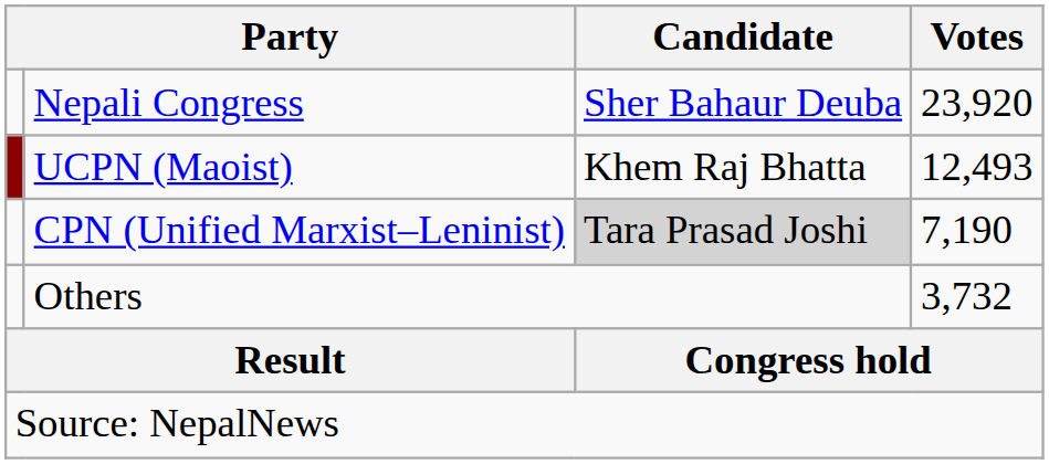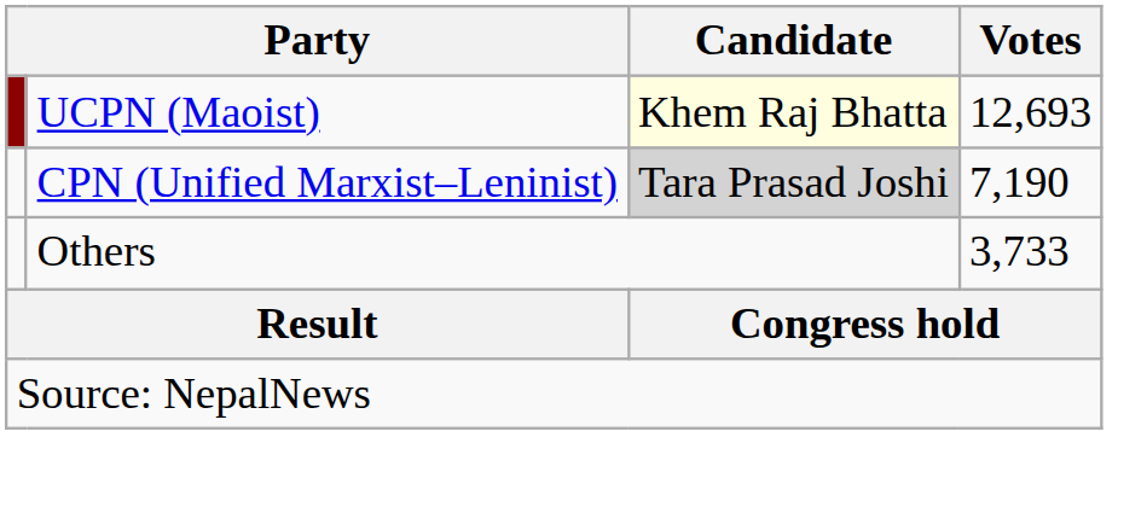- row: Nepali Congress | Sher Bahaur Deuba | 23,920
UCPN (Maoist) | Candidate: no background -> lightyellow background
UCPN (Maoist) | Votes: 12,493 -> 12,693
Others | Votes: 3,732 -> 3,733
